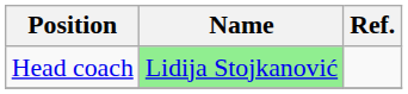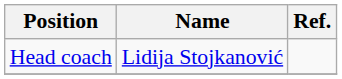Head coach | Name: lightgreen background -> no background
